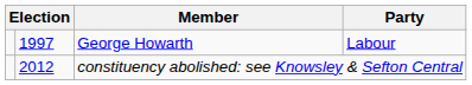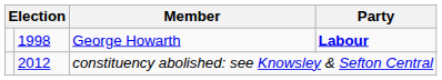George Howarth | column 2: 1997 -> 1998
George Howarth | Party: normal -> bold
